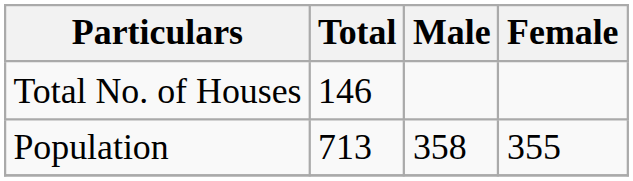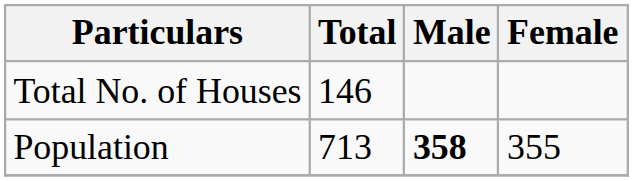Population | Male: normal -> bold
